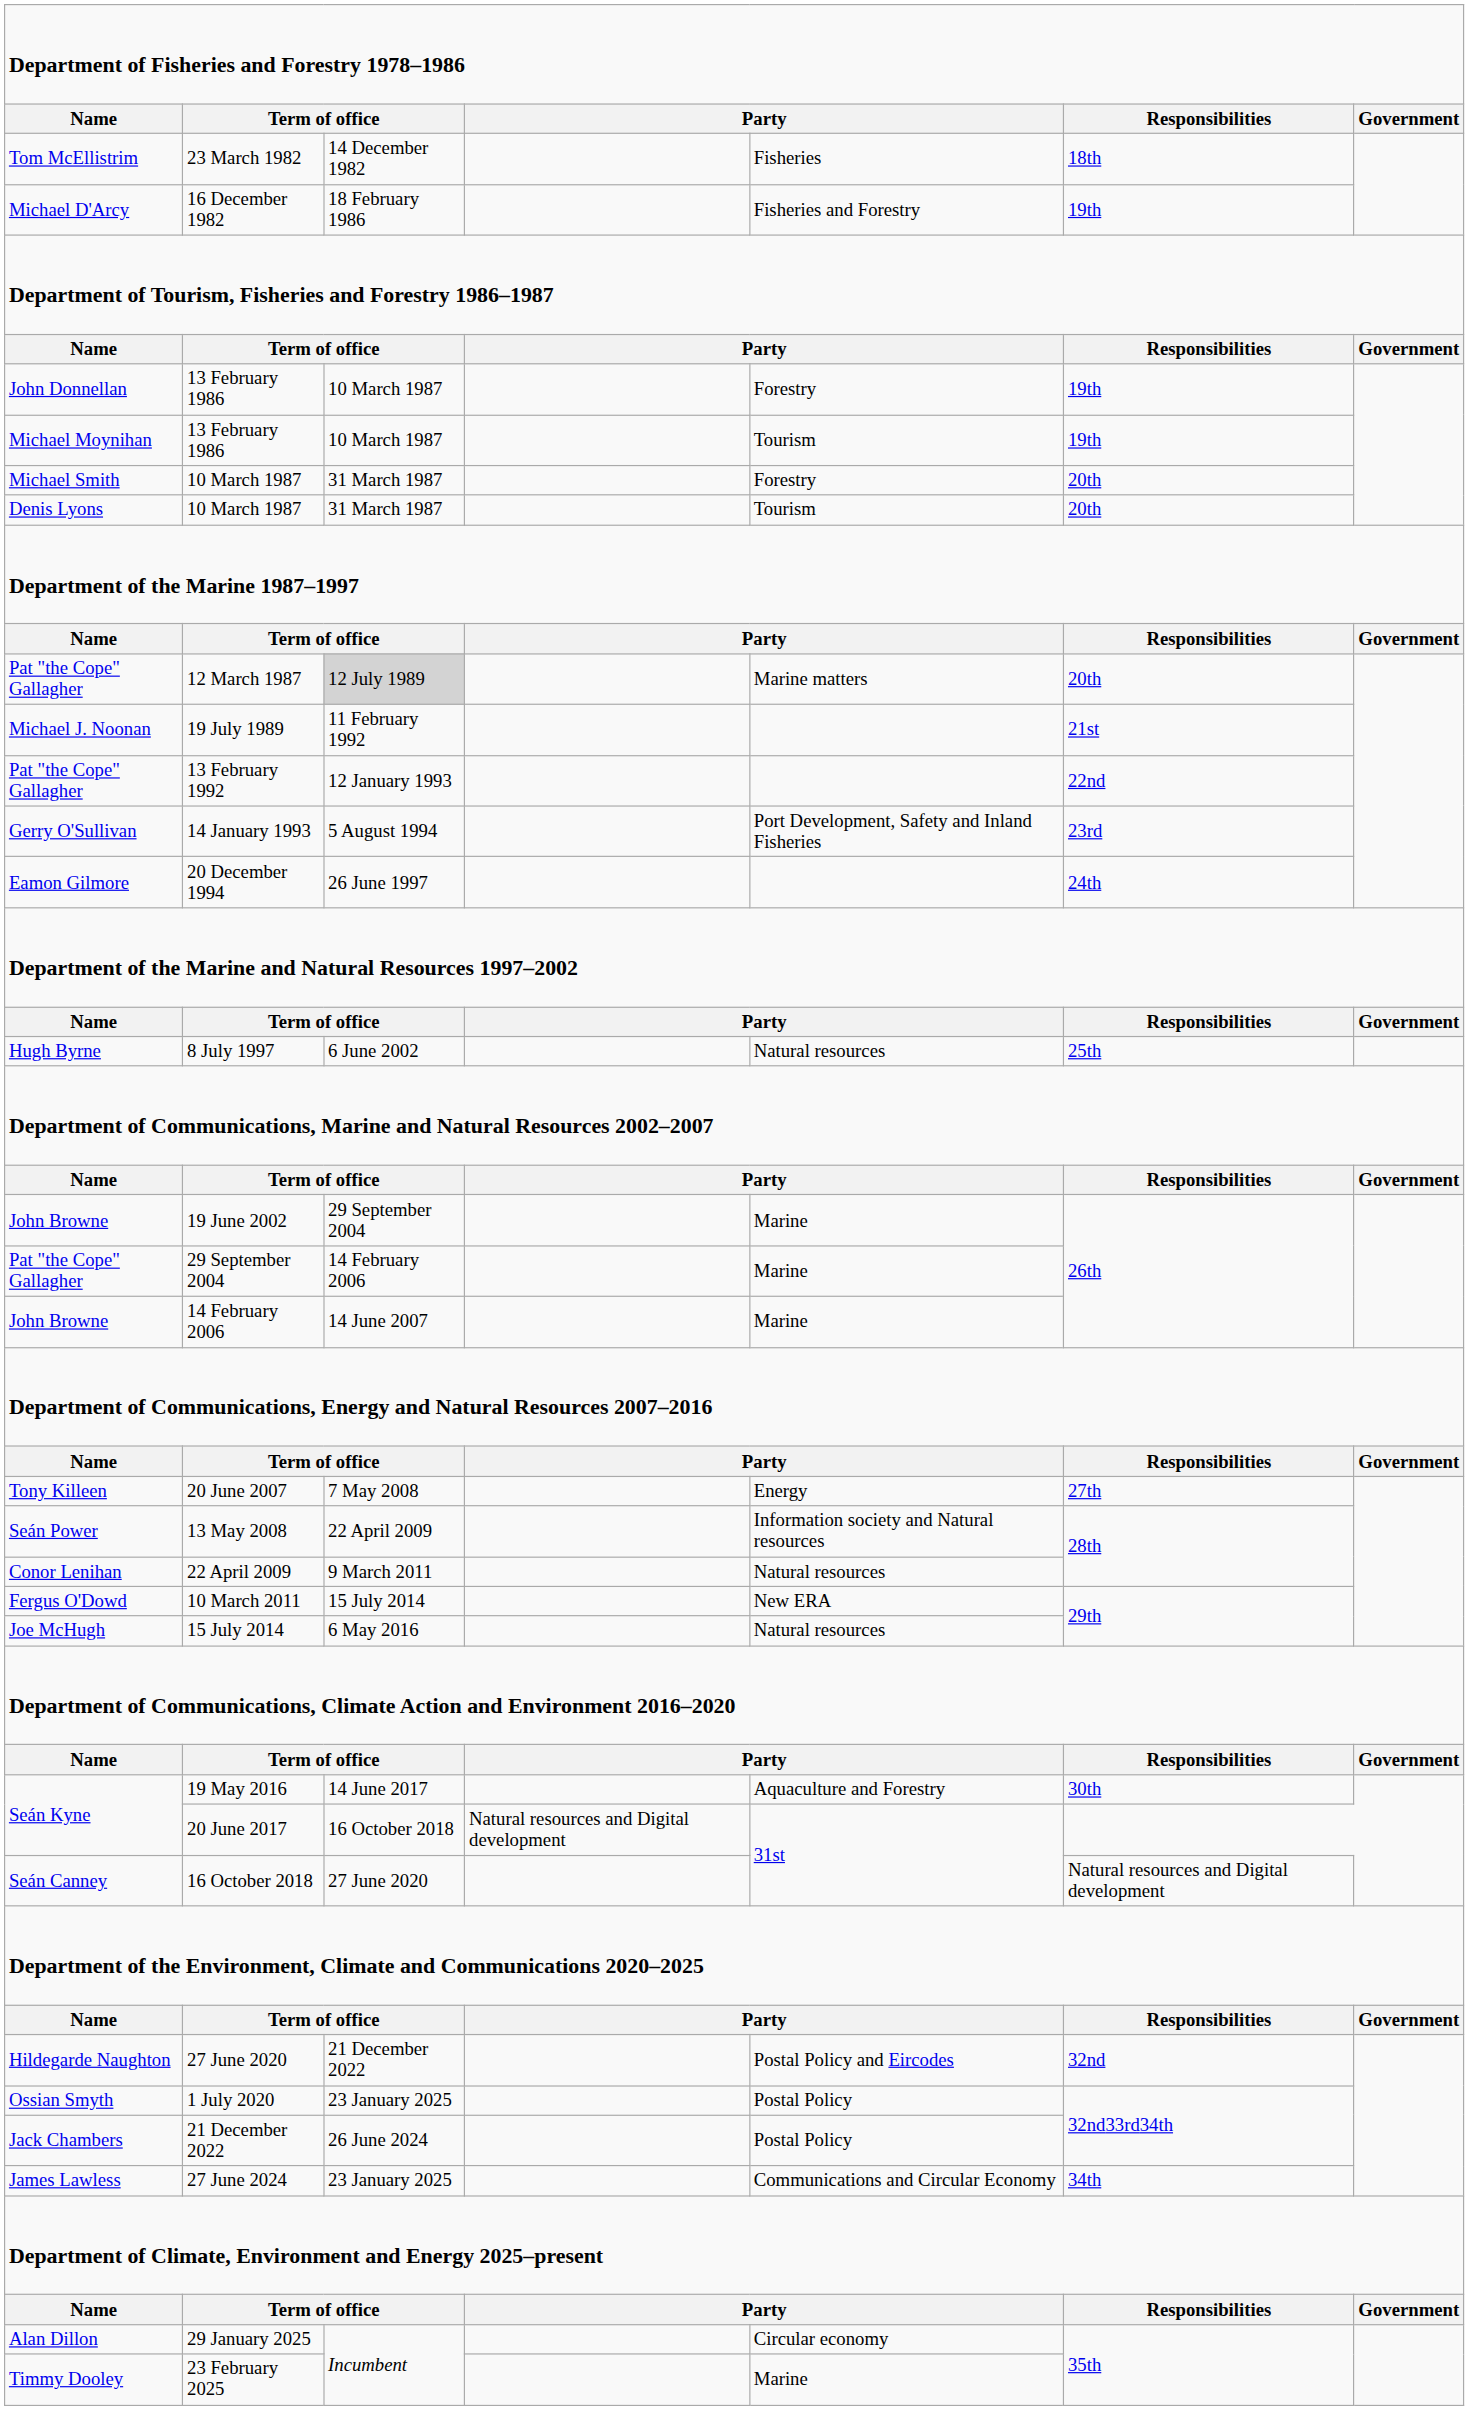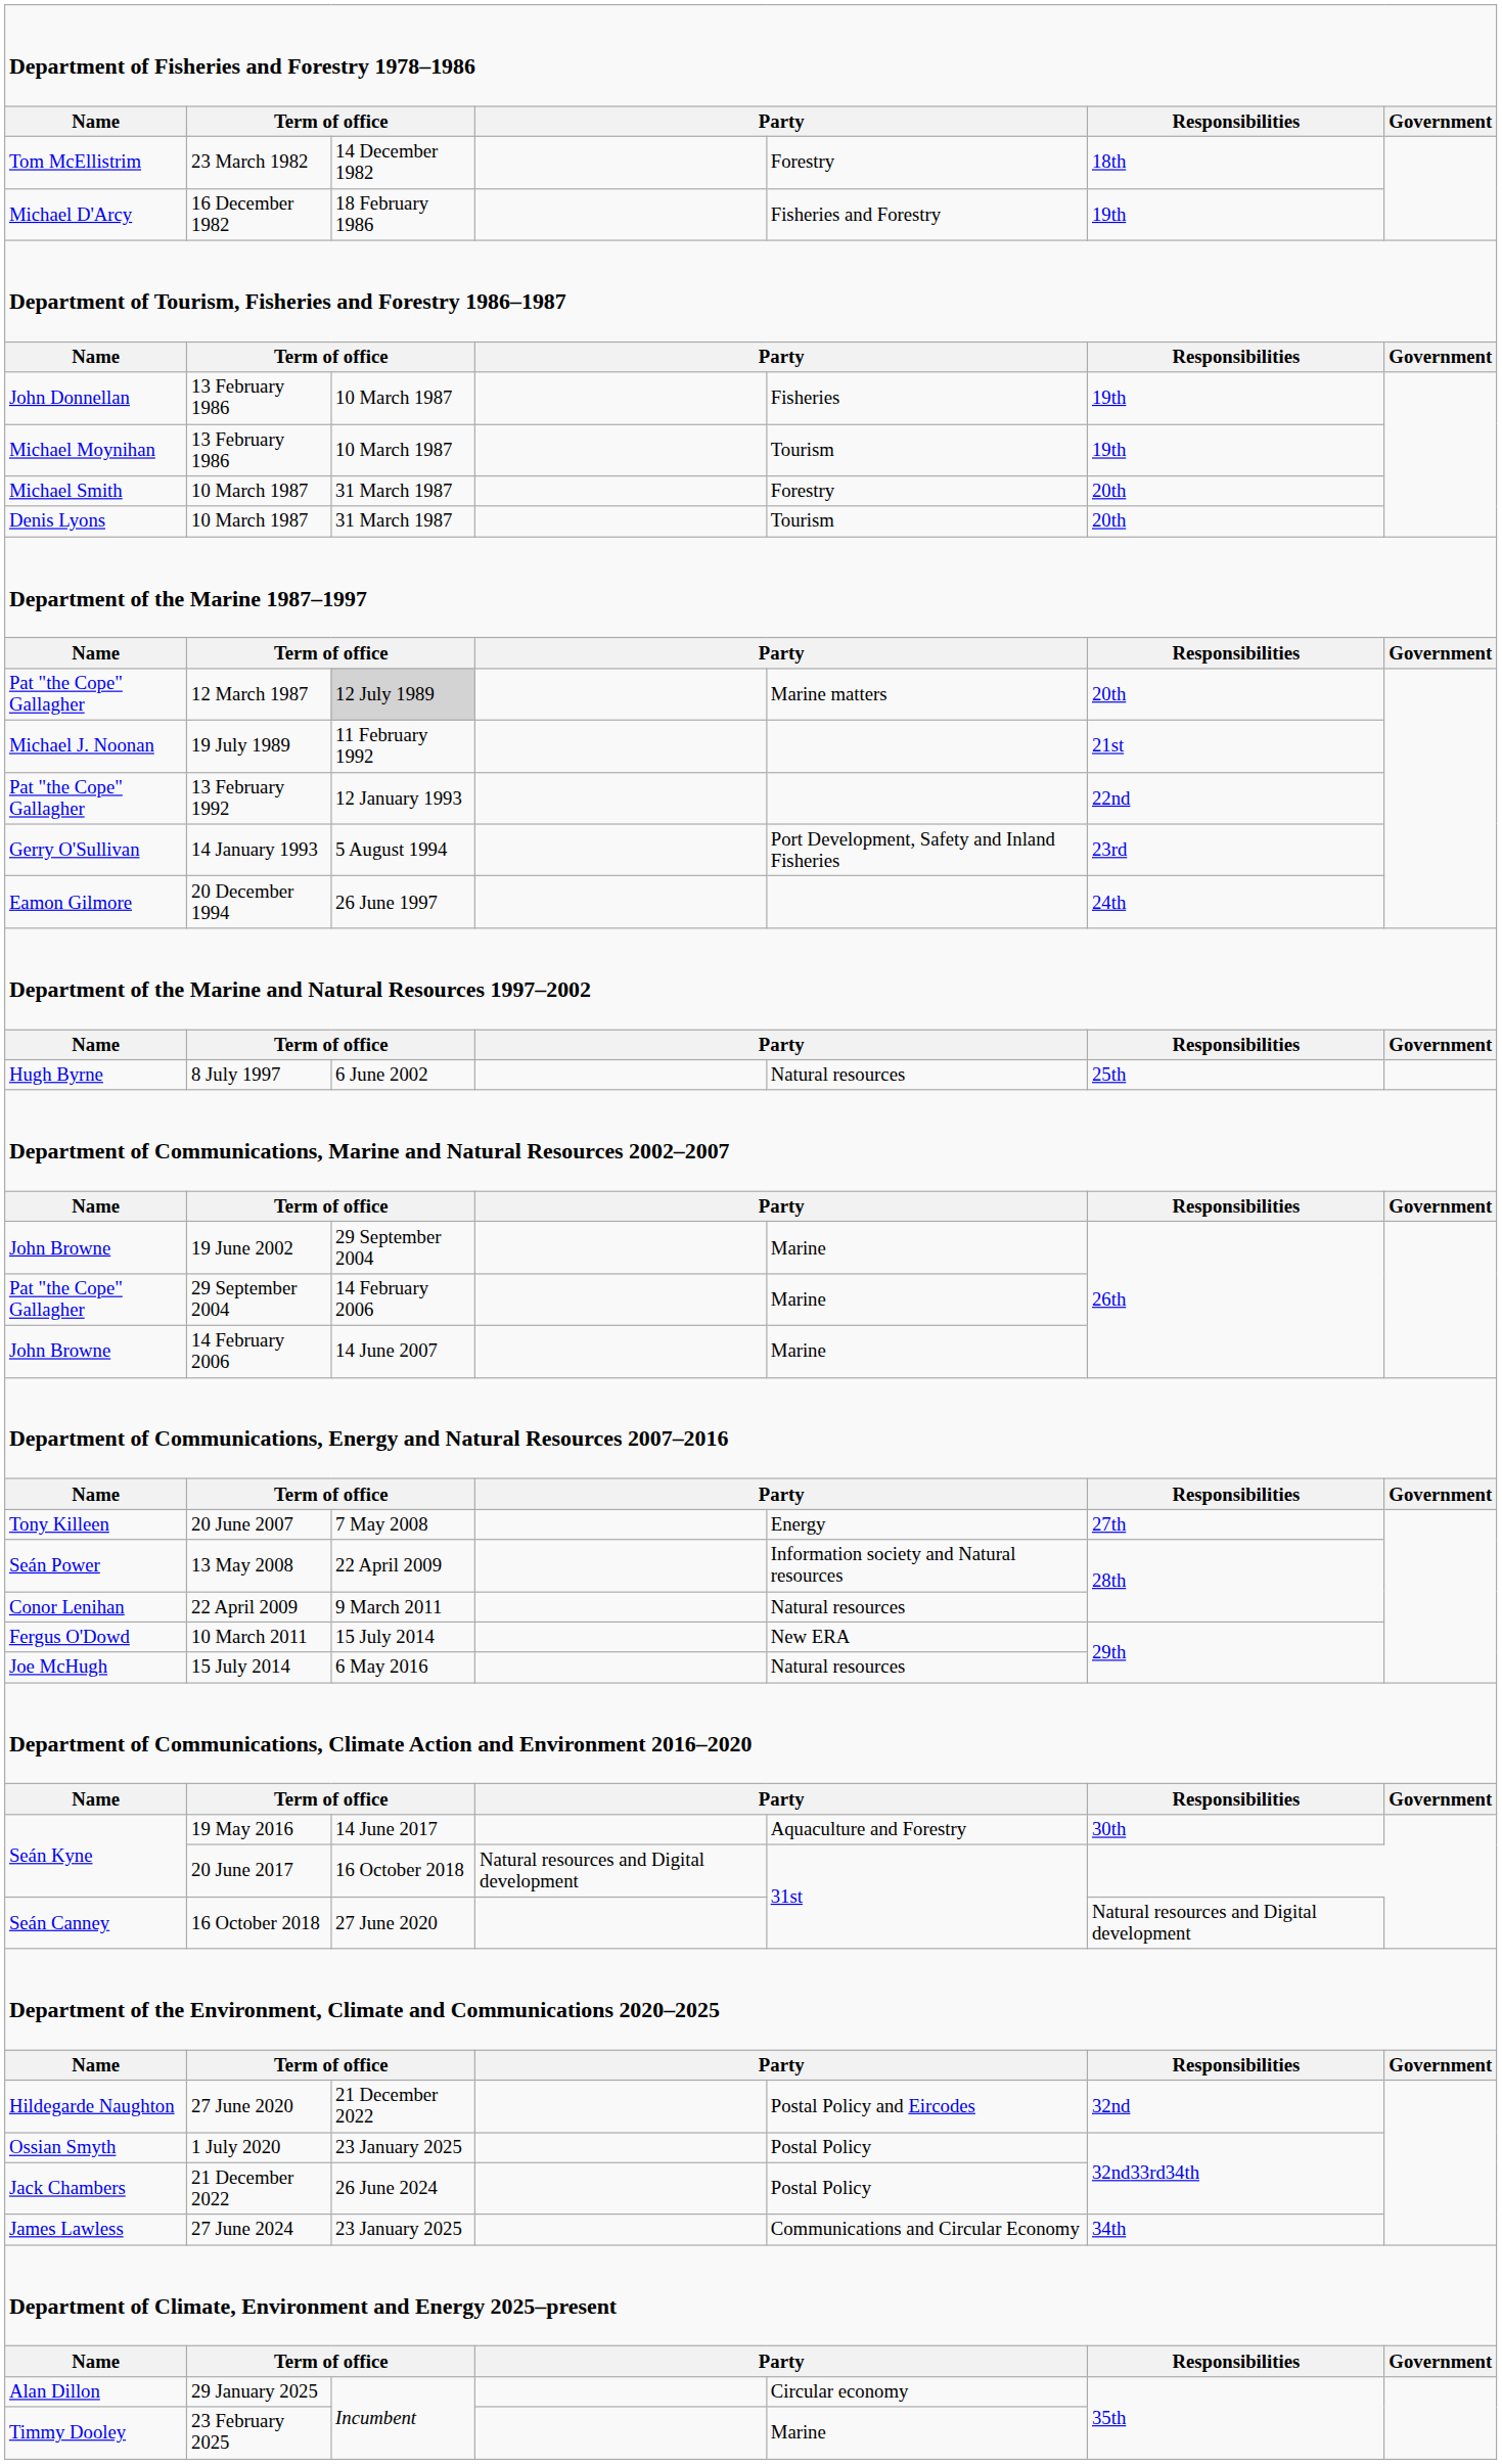23 March 1982 | column 5: Fisheries -> Forestry
John Donnellan / 13 February 1986 | column 5: Forestry -> Fisheries
